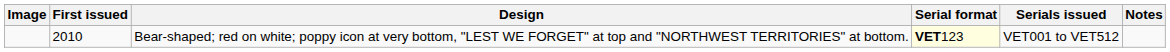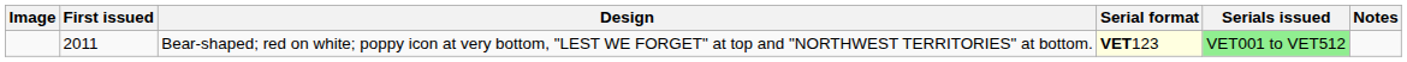row 2 | First issued: 2010 -> 2011
row 2 | Serials issued: no background -> lightgreen background
